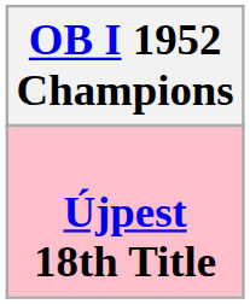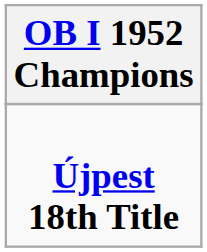row 2 | column 1: pink background -> no background
